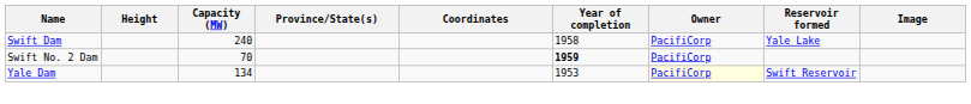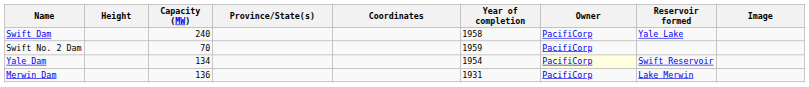Swift No. 2 Dam | Year of completion: bold -> normal
Yale Dam | Year of completion: 1953 -> 1954
+ row: Merwin Dam | 136 | 1931 | PacifiCorp | Lake Merwin
